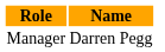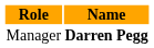Manager | Name: normal -> bold
